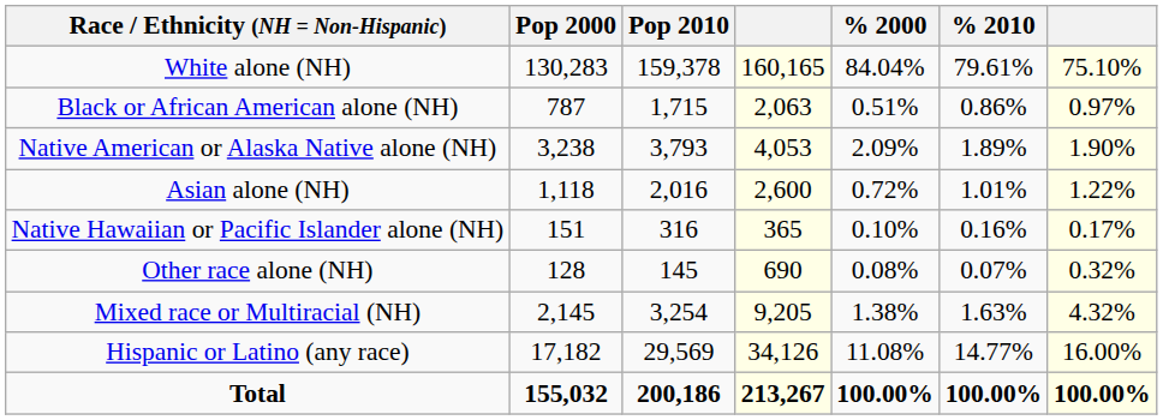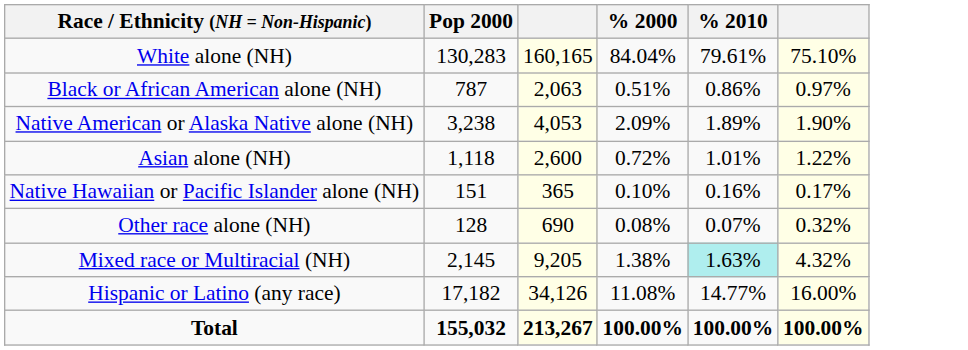- column: Pop 2010 | 159,378 | 1,715 | 3,793 | 2,016 | 316 | 145 | 3,254 | 29,569 | 200,186
Mixed race or Multiracial (NH) | % 2010: no background -> paleturquoise background
